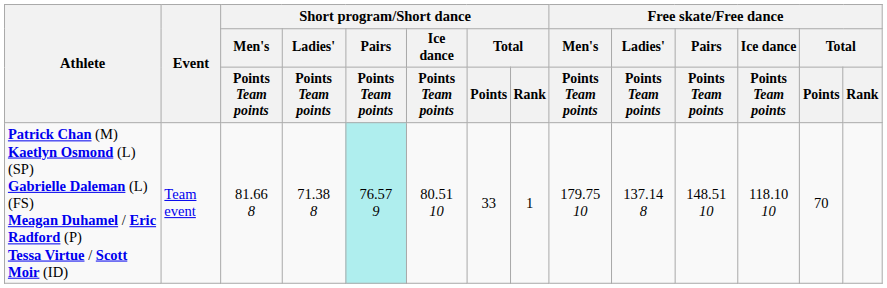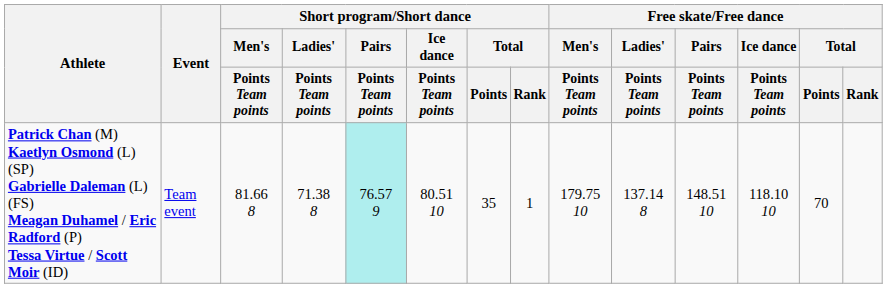row 4 | Short program/Short dance / Total / Points: 33 -> 35
